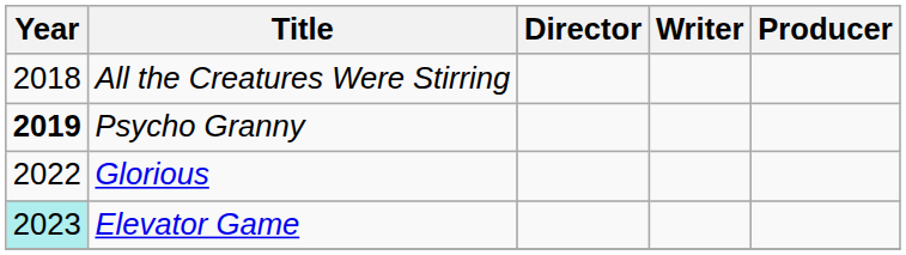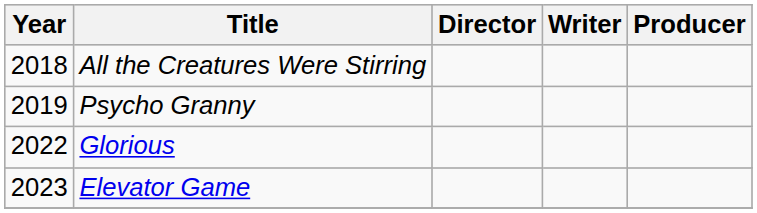Psycho Granny | Year: bold -> normal
Elevator Game | Year: paleturquoise background -> no background
